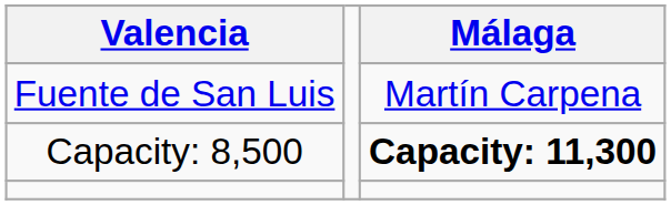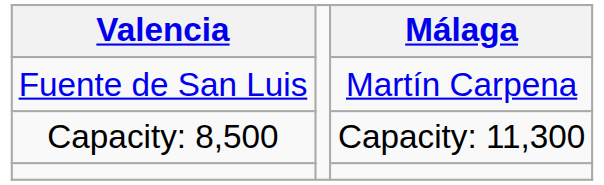Capacity: 8,500 | Málaga: bold -> normal
